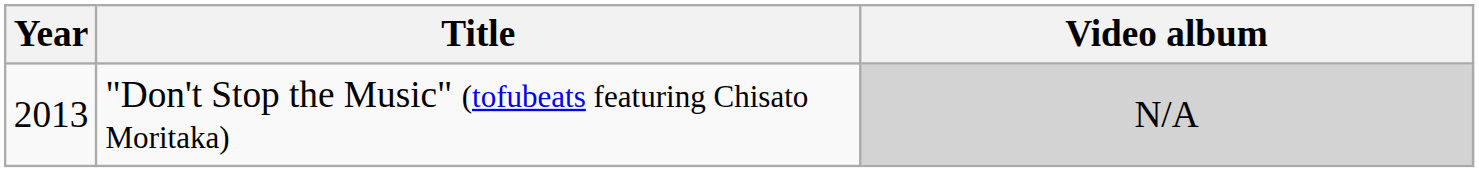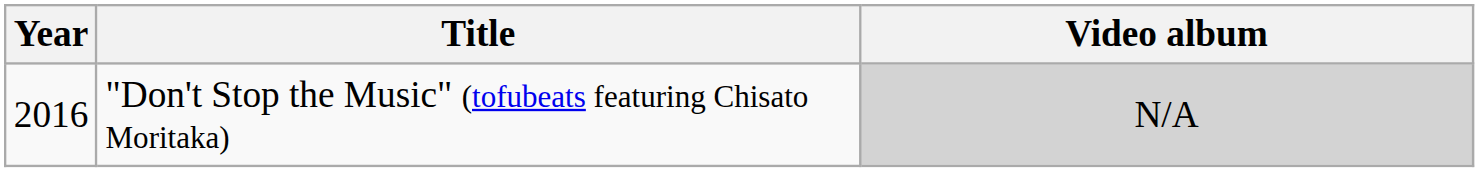row 2 | Year: 2013 -> 2016
